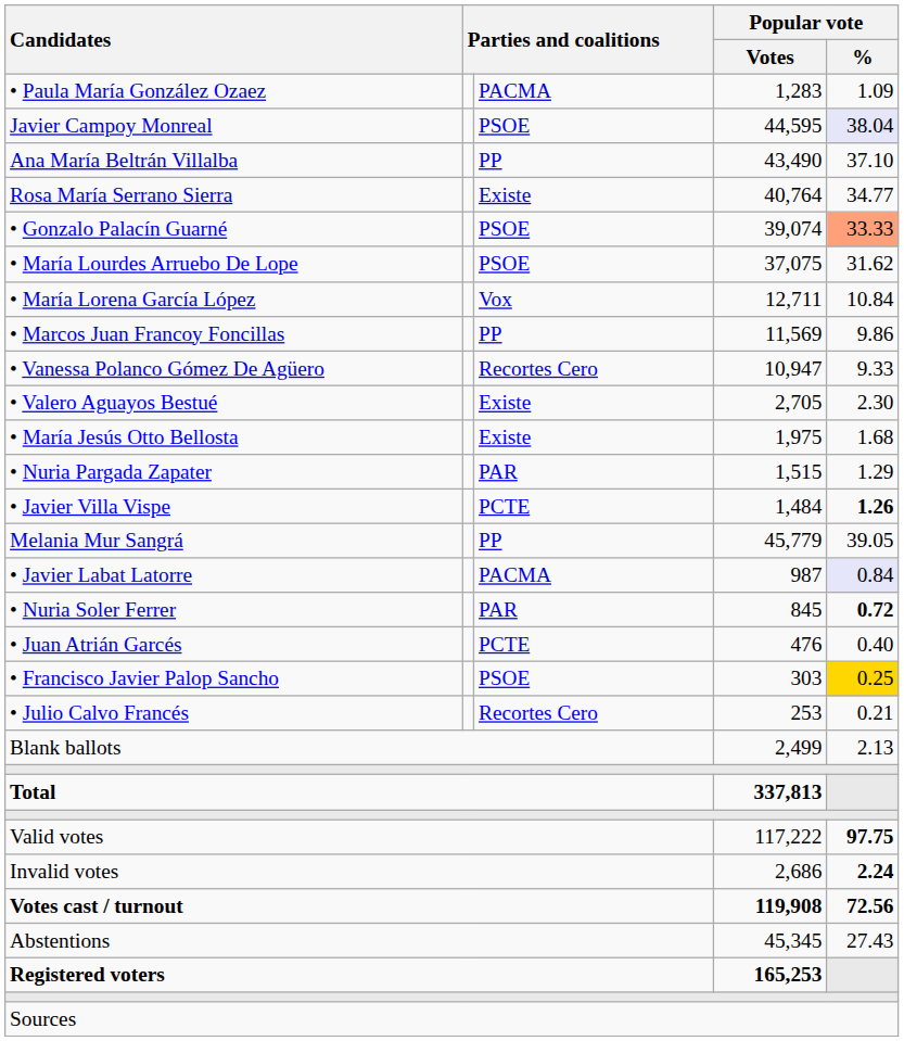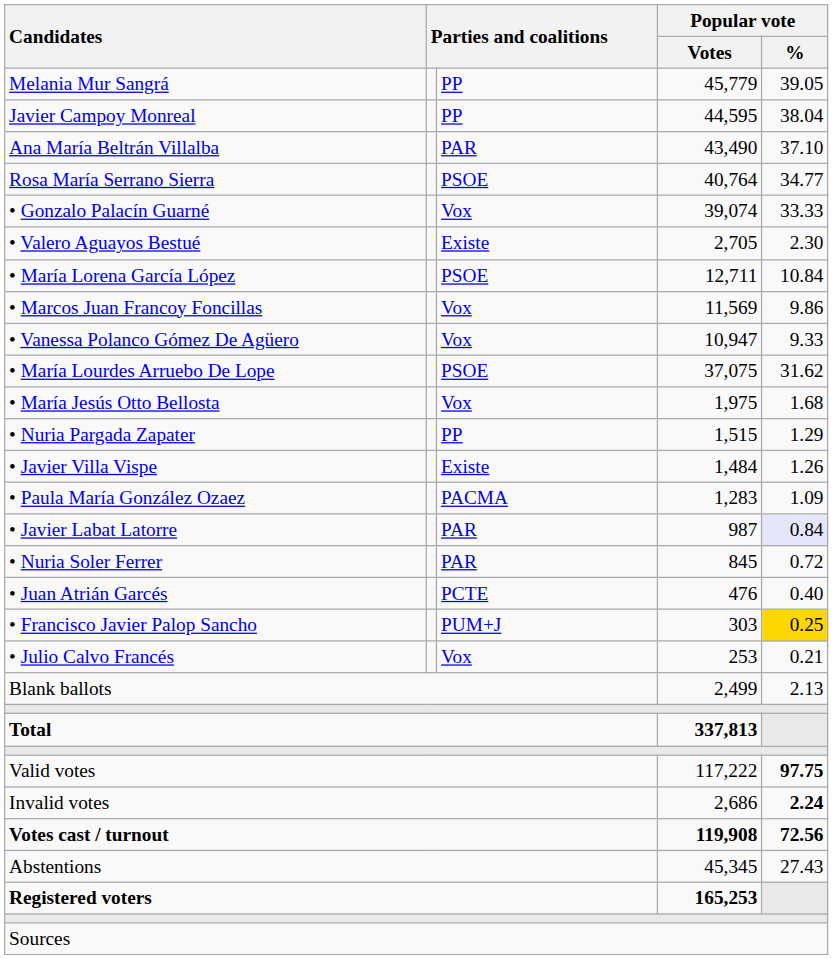rows swapped: Melania Mur Sangrá <-> • Paula María González Ozaez
Javier Campoy Monreal | column 3: PSOE -> PP
Javier Campoy Monreal | Popular vote / %: lavender background -> no background
Ana María Beltrán Villalba | column 3: PP -> PAR
Rosa María Serrano Sierra | column 3: Existe -> PSOE
• Gonzalo Palacín Guarné | column 3: PSOE -> Vox
• Gonzalo Palacín Guarné | Popular vote / %: lightsalmon background -> no background
rows swapped: • María Lourdes Arruebo De Lope <-> • Valero Aguayos Bestué
• María Lorena García López | column 3: Vox -> PSOE
• Marcos Juan Francoy Foncillas | column 3: PP -> Vox
• Vanessa Polanco Gómez De Agüero | column 3: Recortes Cero -> Vox
• María Jesús Otto Bellosta | column 3: Existe -> Vox
• Nuria Pargada Zapater | column 3: PAR -> PP
• Javier Villa Vispe | column 3: PCTE -> Existe
• Javier Villa Vispe | Popular vote / %: bold -> normal
• Javier Labat Latorre | column 3: PACMA -> PAR
• Nuria Soler Ferrer | Popular vote / %: bold -> normal
• Francisco Javier Palop Sancho | column 3: PSOE -> PUM+J
• Julio Calvo Francés | column 3: Recortes Cero -> Vox
